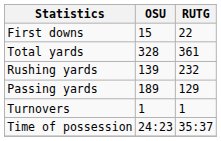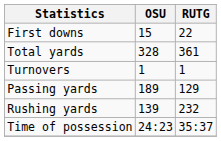rows swapped: Rushing yards <-> Turnovers
